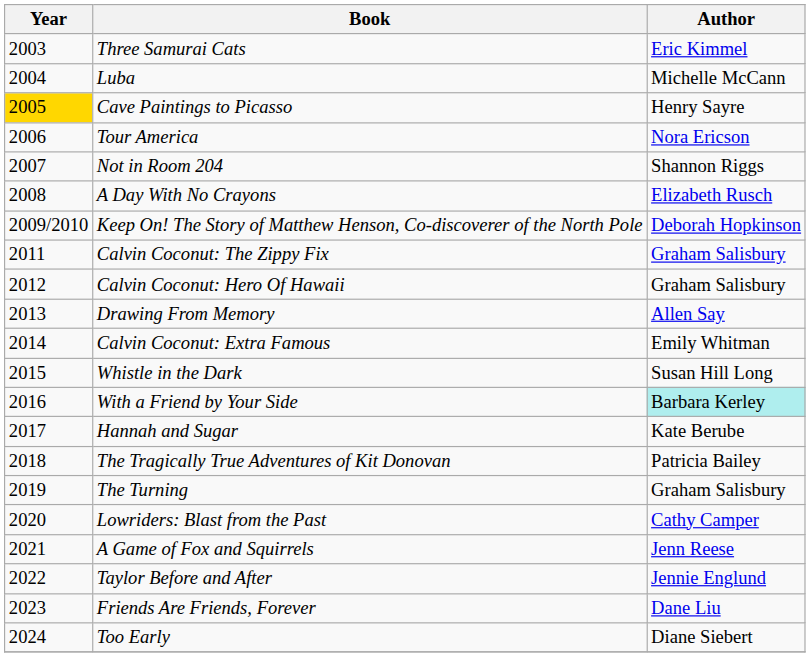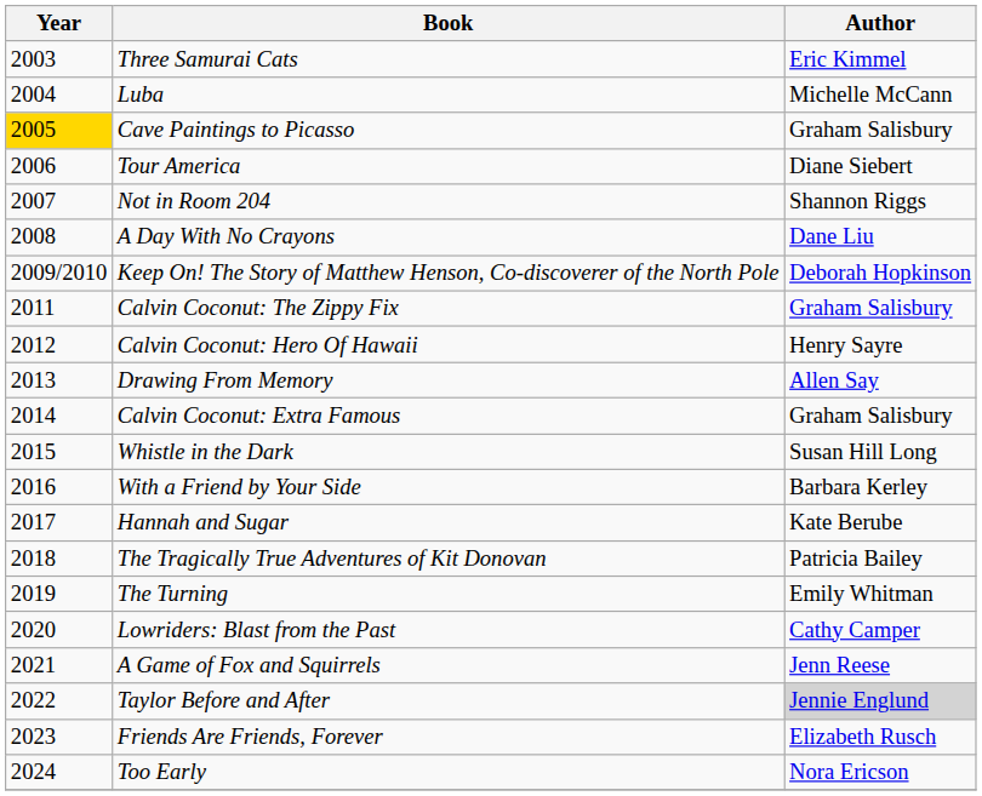Cave Paintings to Picasso | Author: Henry Sayre -> Graham Salisbury
Tour America | Author: Nora Ericson -> Diane Siebert
A Day With No Crayons | Author: Elizabeth Rusch -> Dane Liu
Calvin Coconut: Hero Of Hawaii | Author: Graham Salisbury -> Henry Sayre
Calvin Coconut: Extra Famous | Author: Emily Whitman -> Graham Salisbury
With a Friend by Your Side | Author: paleturquoise background -> no background
The Turning | Author: Graham Salisbury -> Emily Whitman
Taylor Before and After | Author: no background -> lightgrey background
Friends Are Friends, Forever | Author: Dane Liu -> Elizabeth Rusch
Too Early | Author: Diane Siebert -> Nora Ericson
